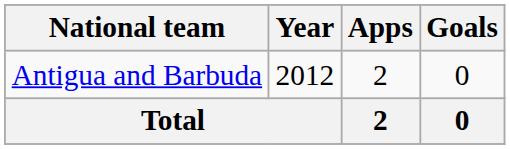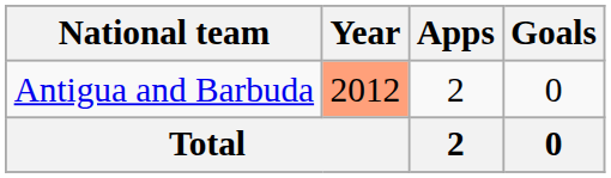Antigua and Barbuda | Year: no background -> lightsalmon background
